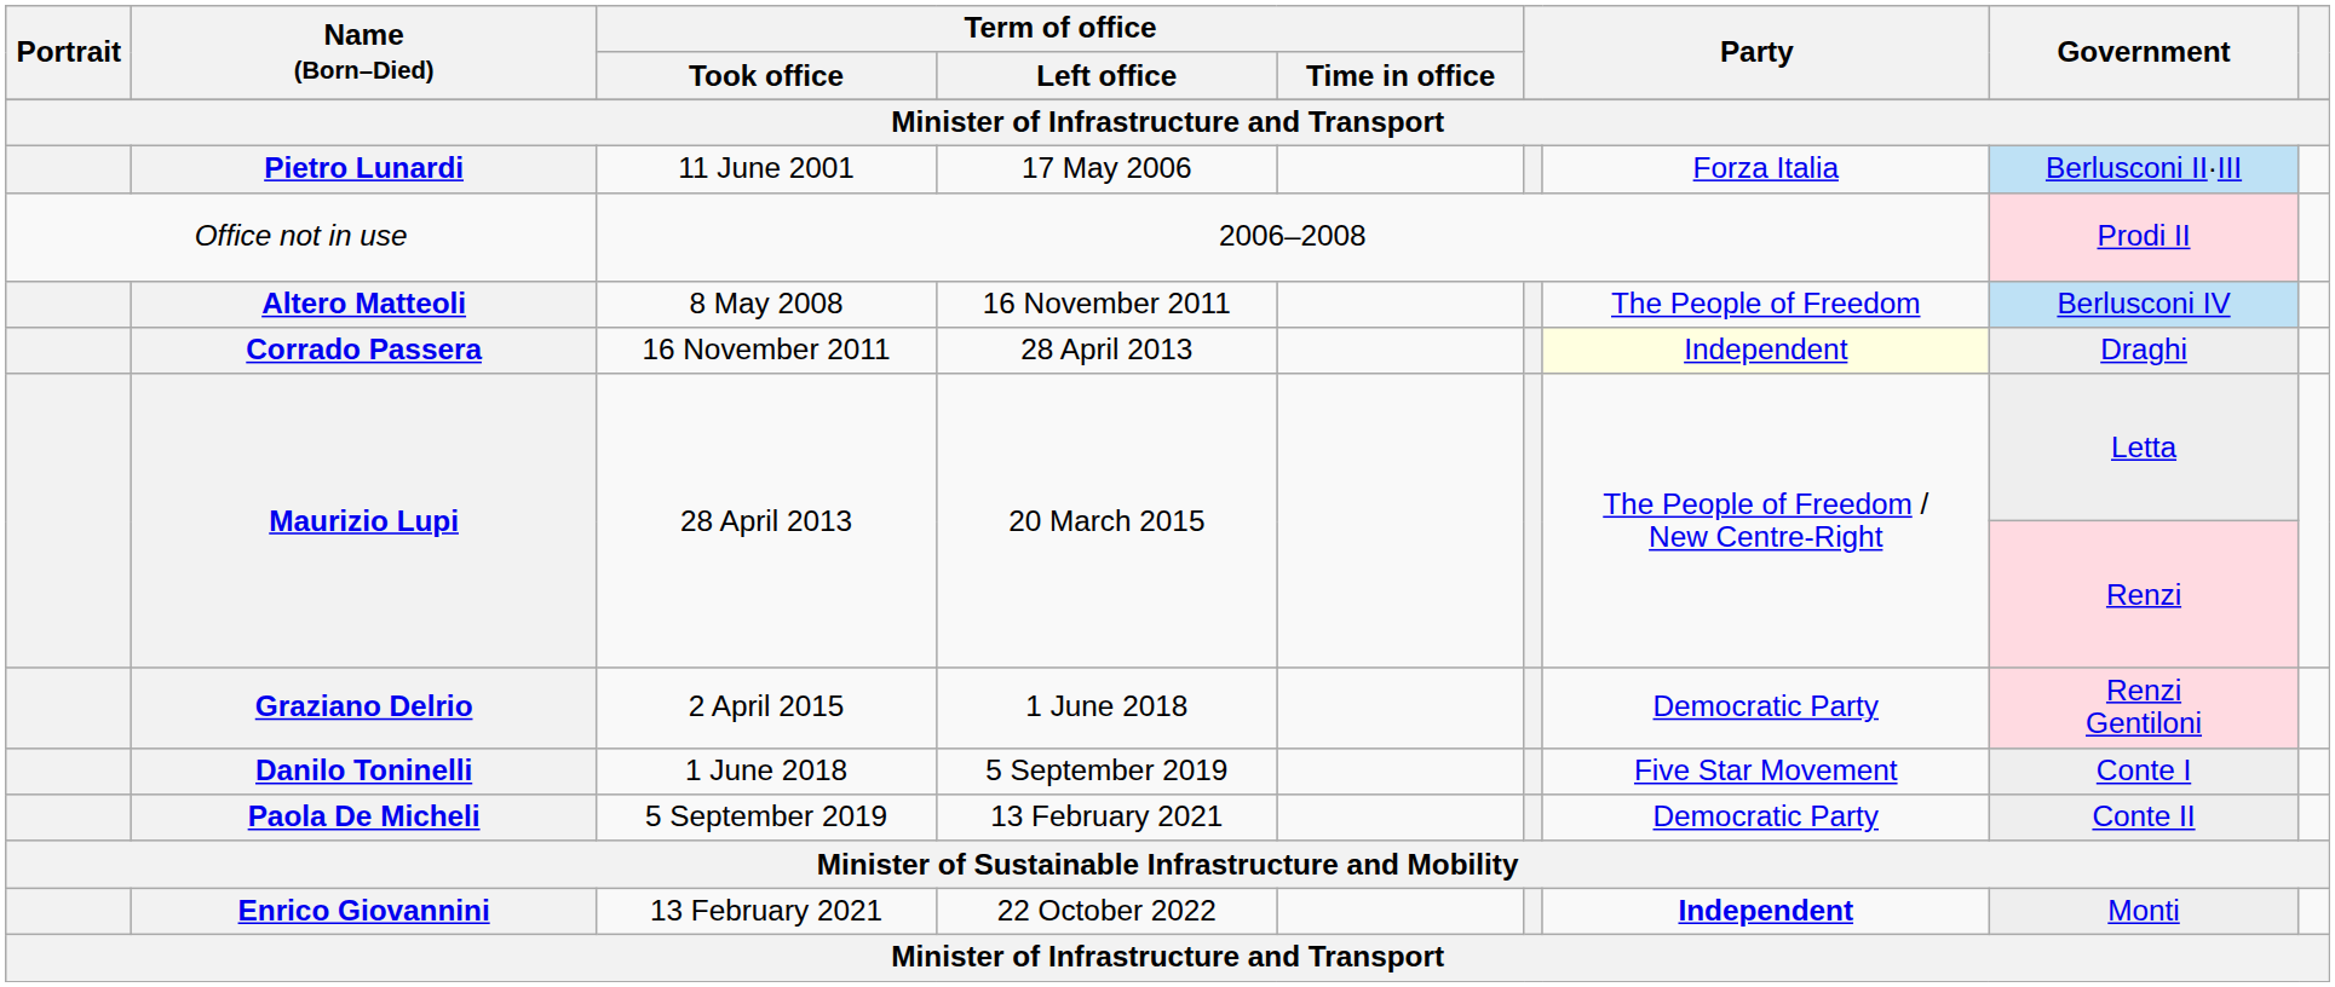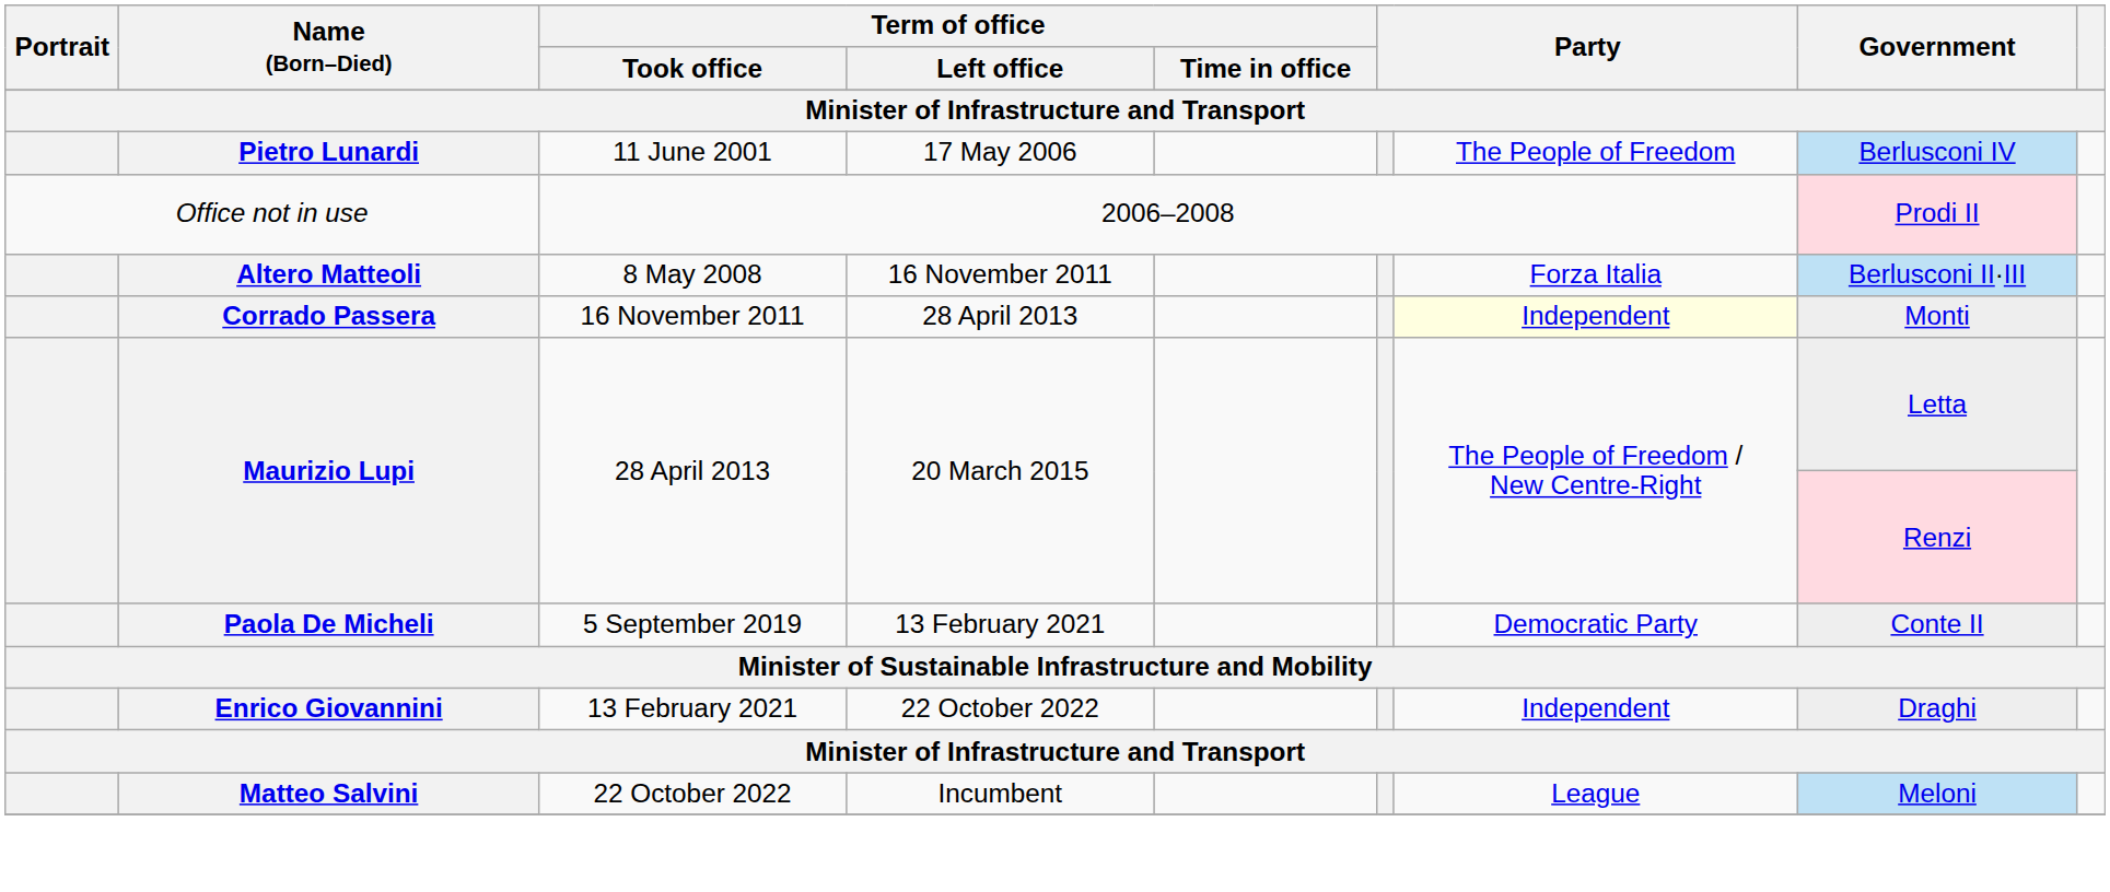Pietro Lunardi | column 7: Forza Italia -> The People of Freedom
Pietro Lunardi | Government: Berlusconi II·III -> Berlusconi IV
Altero Matteoli | column 7: The People of Freedom -> Forza Italia
Altero Matteoli | Government: Berlusconi IV -> Berlusconi II·III
Corrado Passera | Government: Draghi -> Monti
- row: Graziano Delrio | 2 April 2015 | 1 June 2018 | Democratic Party | Renzi Gentiloni
- row: Danilo Toninelli | 1 June 2018 | 5 September 2019 | Five Star Movement | Conte I
Enrico Giovannini | column 7: bold -> normal
Enrico Giovannini | Government: Monti -> Draghi
+ row: Matteo Salvini | 22 October 2022 | Incumbent | League | Meloni
